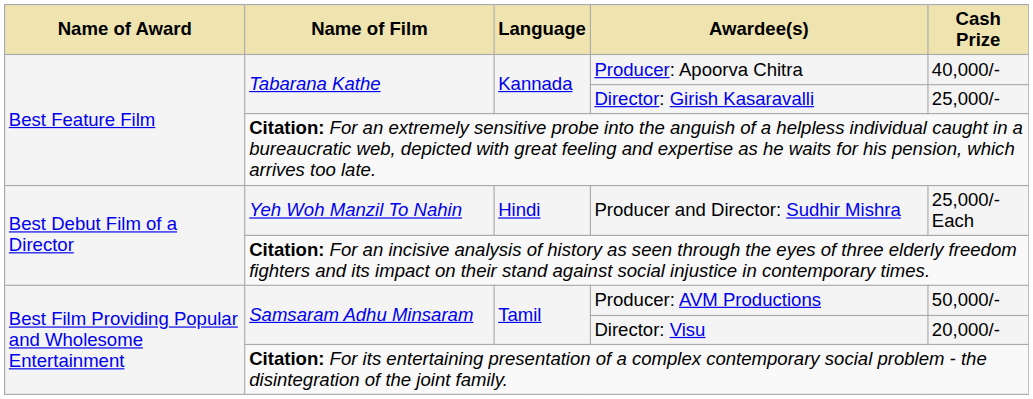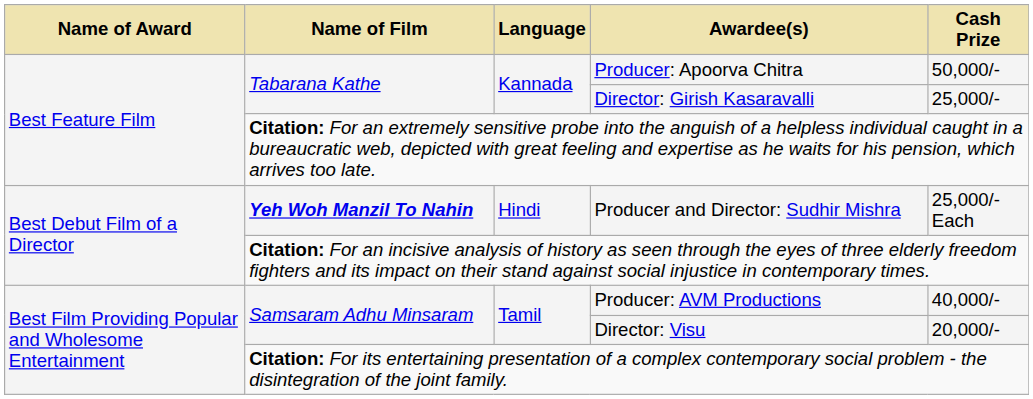Producer: Apoorva Chitra | Cash Prize: 40,000/- -> 50,000/-
Producer and Director: Sudhir Mishra | Name of Film: normal -> bold
Producer: AVM Productions | Cash Prize: 50,000/- -> 40,000/-
